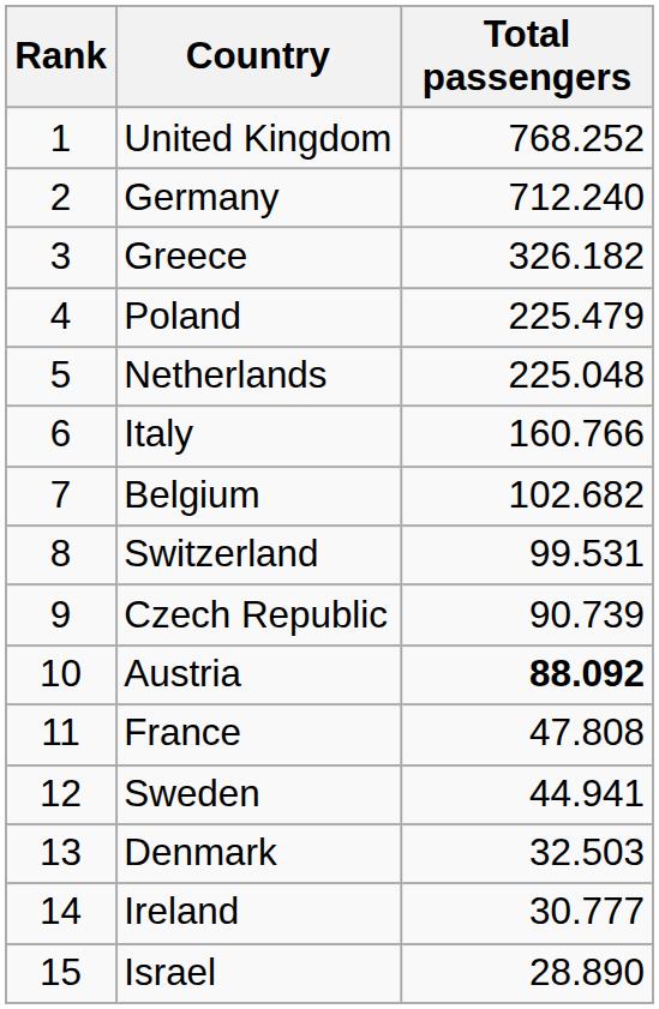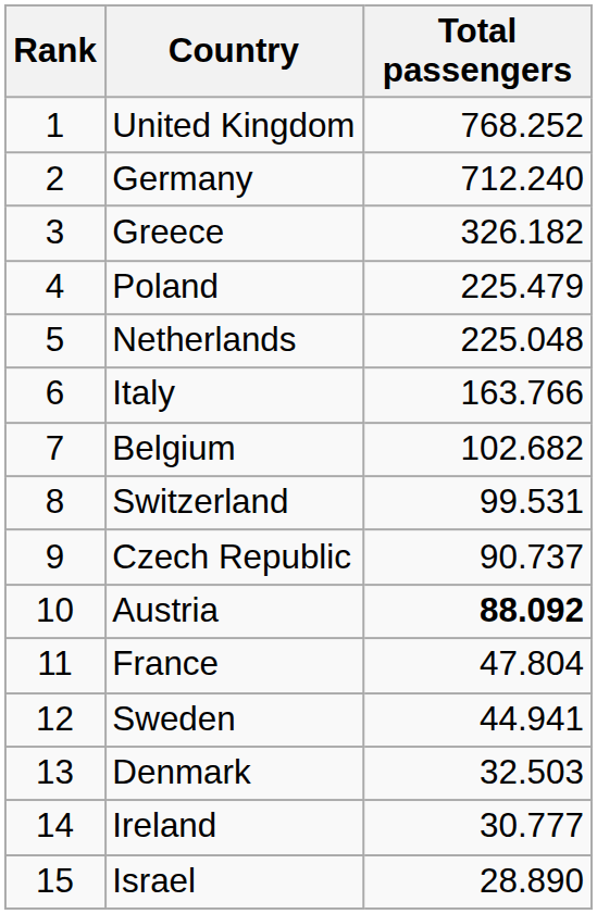Italy | Total passengers: 160.766 -> 163.766
Czech Republic | Total passengers: 90.739 -> 90.737
France | Total passengers: 47.808 -> 47.804
